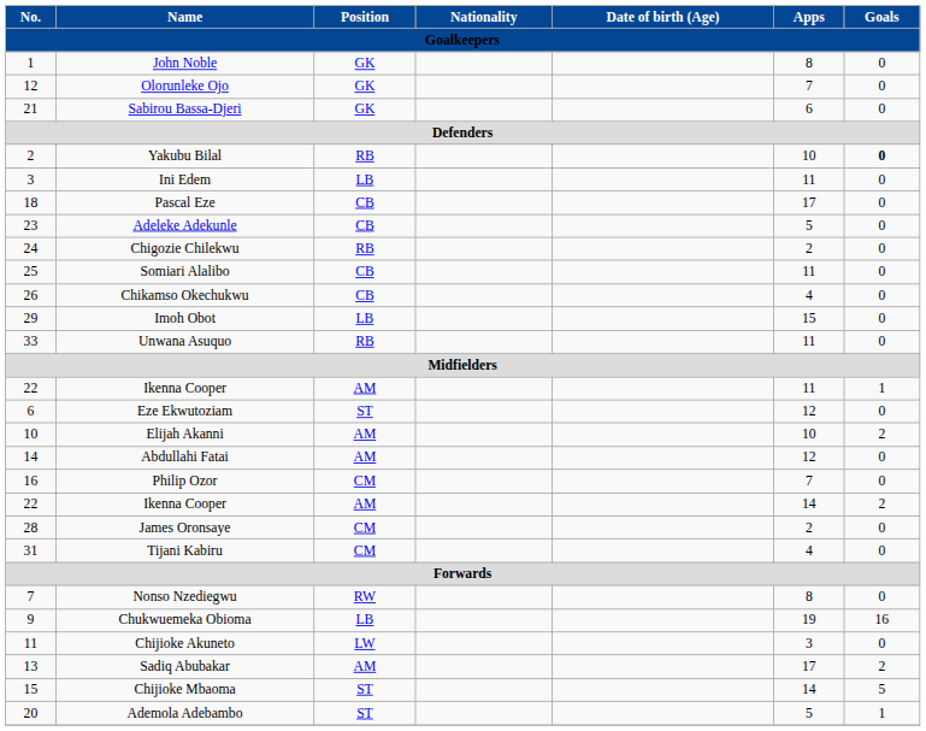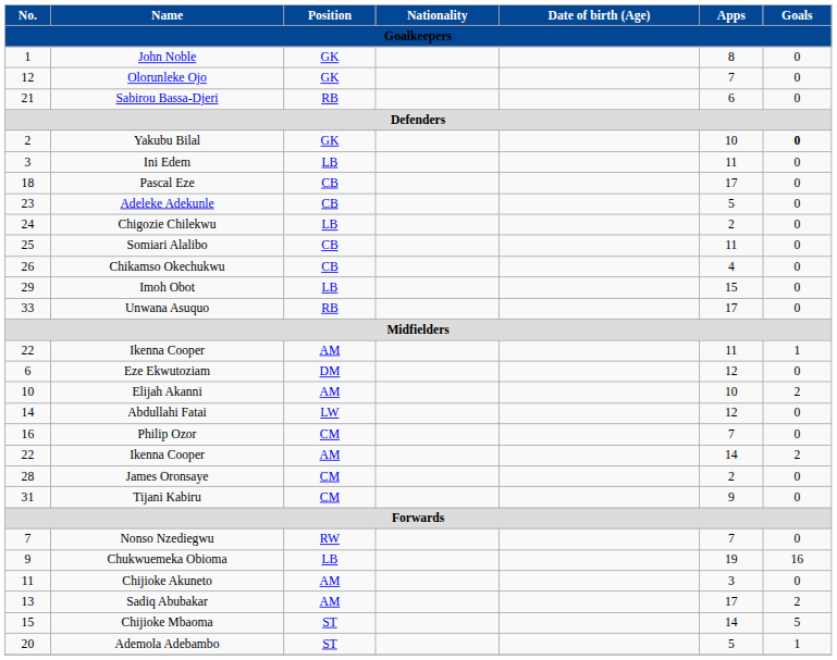Sabirou Bassa-Djeri | Position: GK -> RB
Yakubu Bilal | Position: RB -> GK
Chigozie Chilekwu | Position: RB -> LB
Unwana Asuquo | Apps: 11 -> 17
Eze Ekwutoziam | Position: ST -> DM
Abdullahi Fatai | Position: AM -> LW
Tijani Kabiru | Apps: 4 -> 9
Nonso Nzediegwu | Apps: 8 -> 7
Chijioke Akuneto | Position: LW -> AM
